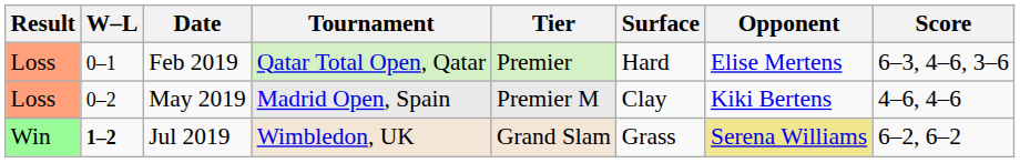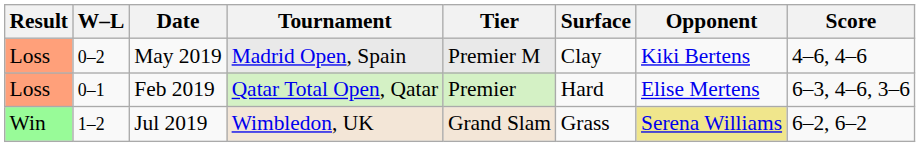rows swapped: Feb 2019 <-> May 2019
Jul 2019 | W–L: bold -> normal
